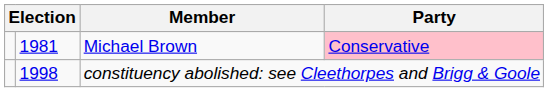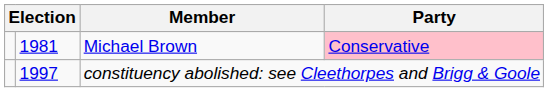constituency abolished: see Cleethorpes and Brigg & Goole | column 2: 1998 -> 1997
